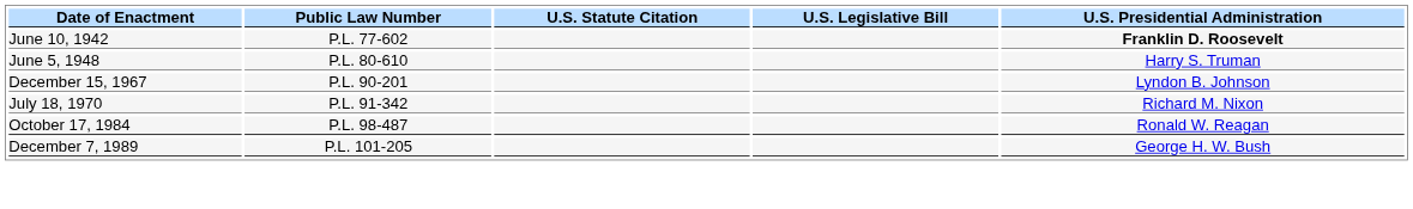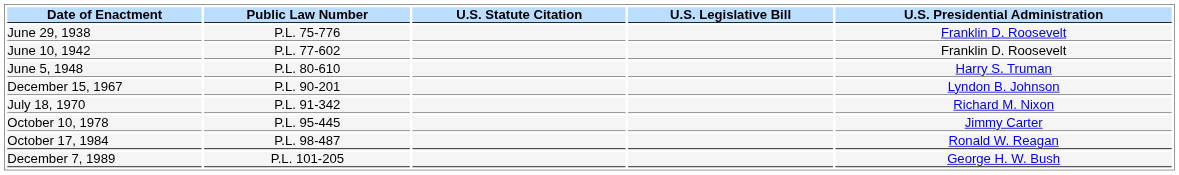+ row: June 29, 1938 | P.L. 75-776 | Franklin D. Roosevelt
June 10, 1942 | U.S. Presidential Administration: bold -> normal
+ row: October 10, 1978 | P.L. 95-445 | Jimmy Carter
